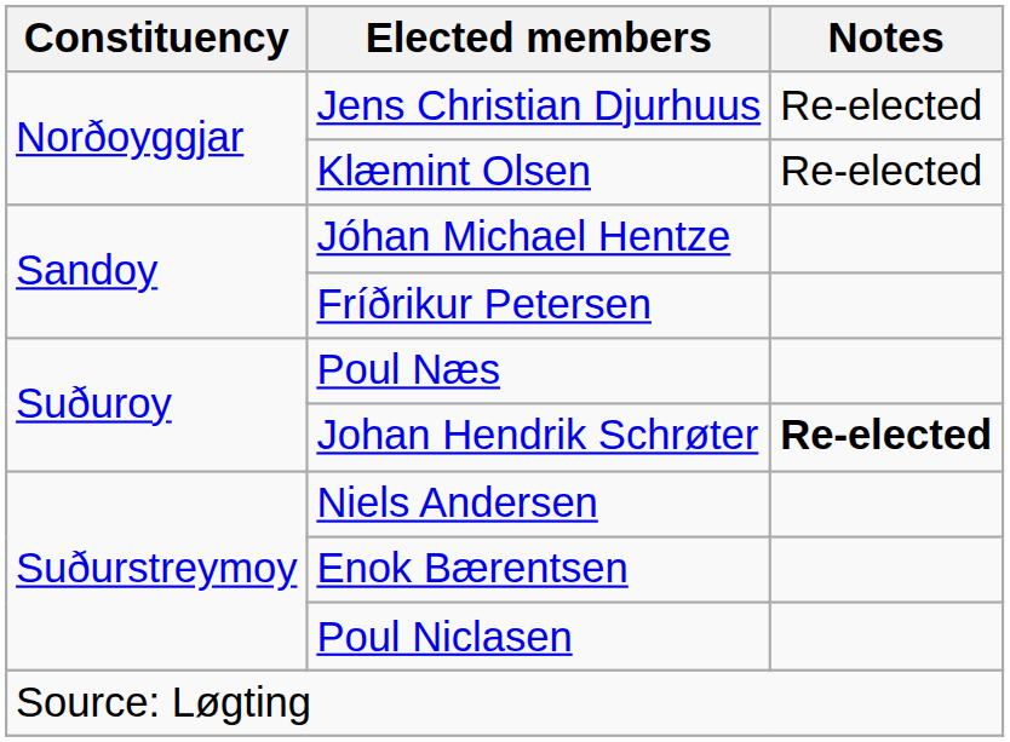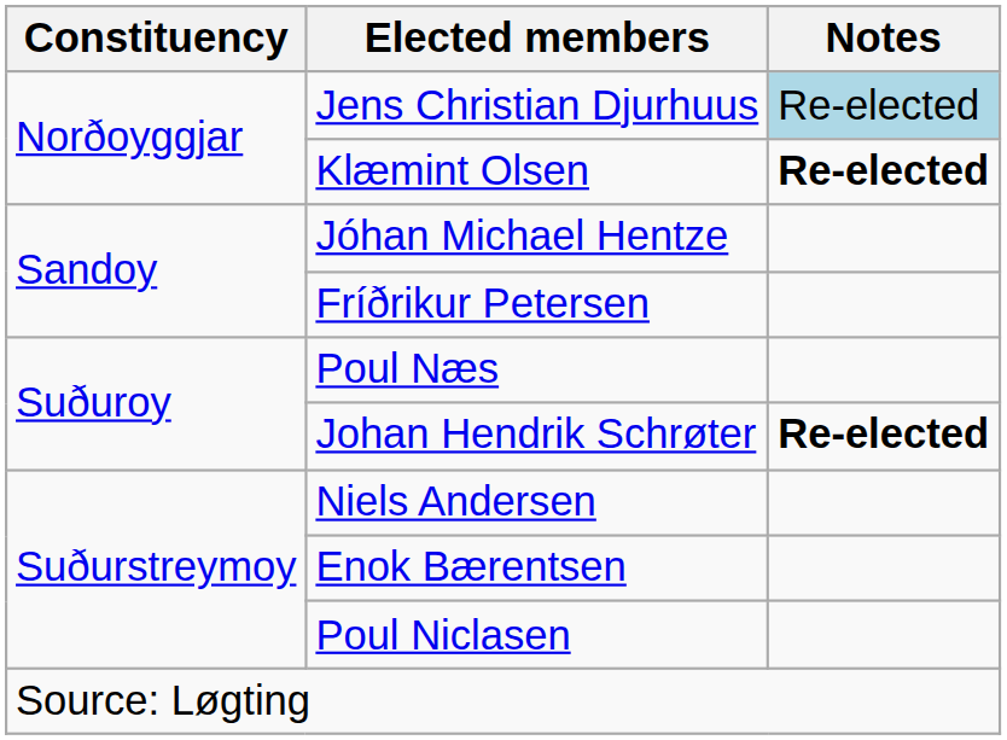Jens Christian Djurhuus | Notes: no background -> lightblue background
Klæmint Olsen | Notes: normal -> bold
